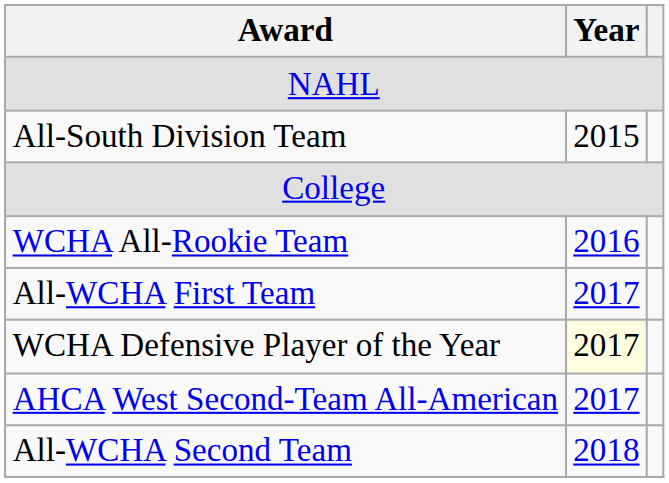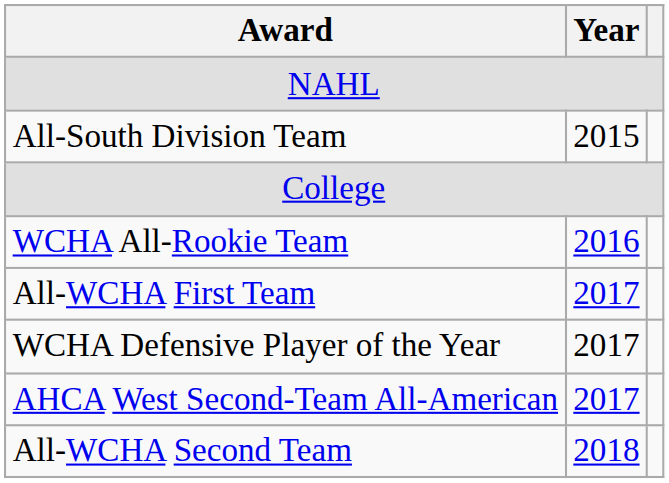WCHA Defensive Player of the Year | Year: lightyellow background -> no background
